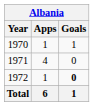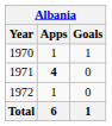1971 | Apps: normal -> bold
1972 | Goals: bold -> normal
